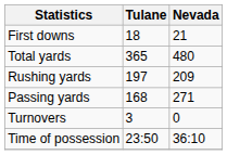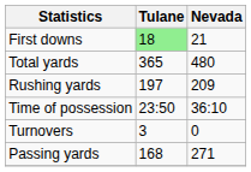First downs | Tulane: no background -> lightgreen background
rows swapped: Passing yards <-> Time of possession
